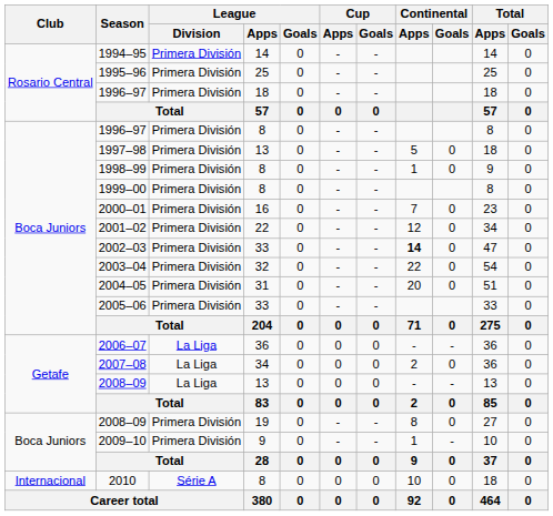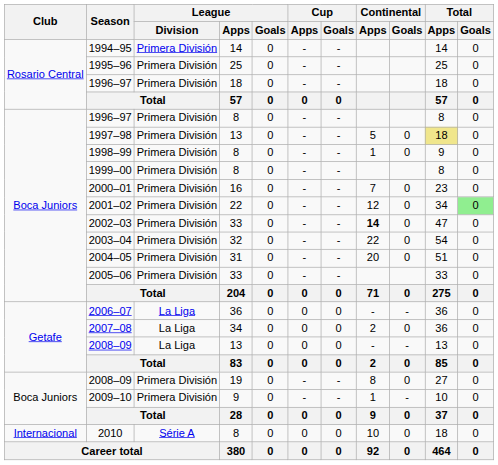1997–98 | Total / Apps: no background -> khaki background
2001–02 | Total / Goals: no background -> lightgreen background
